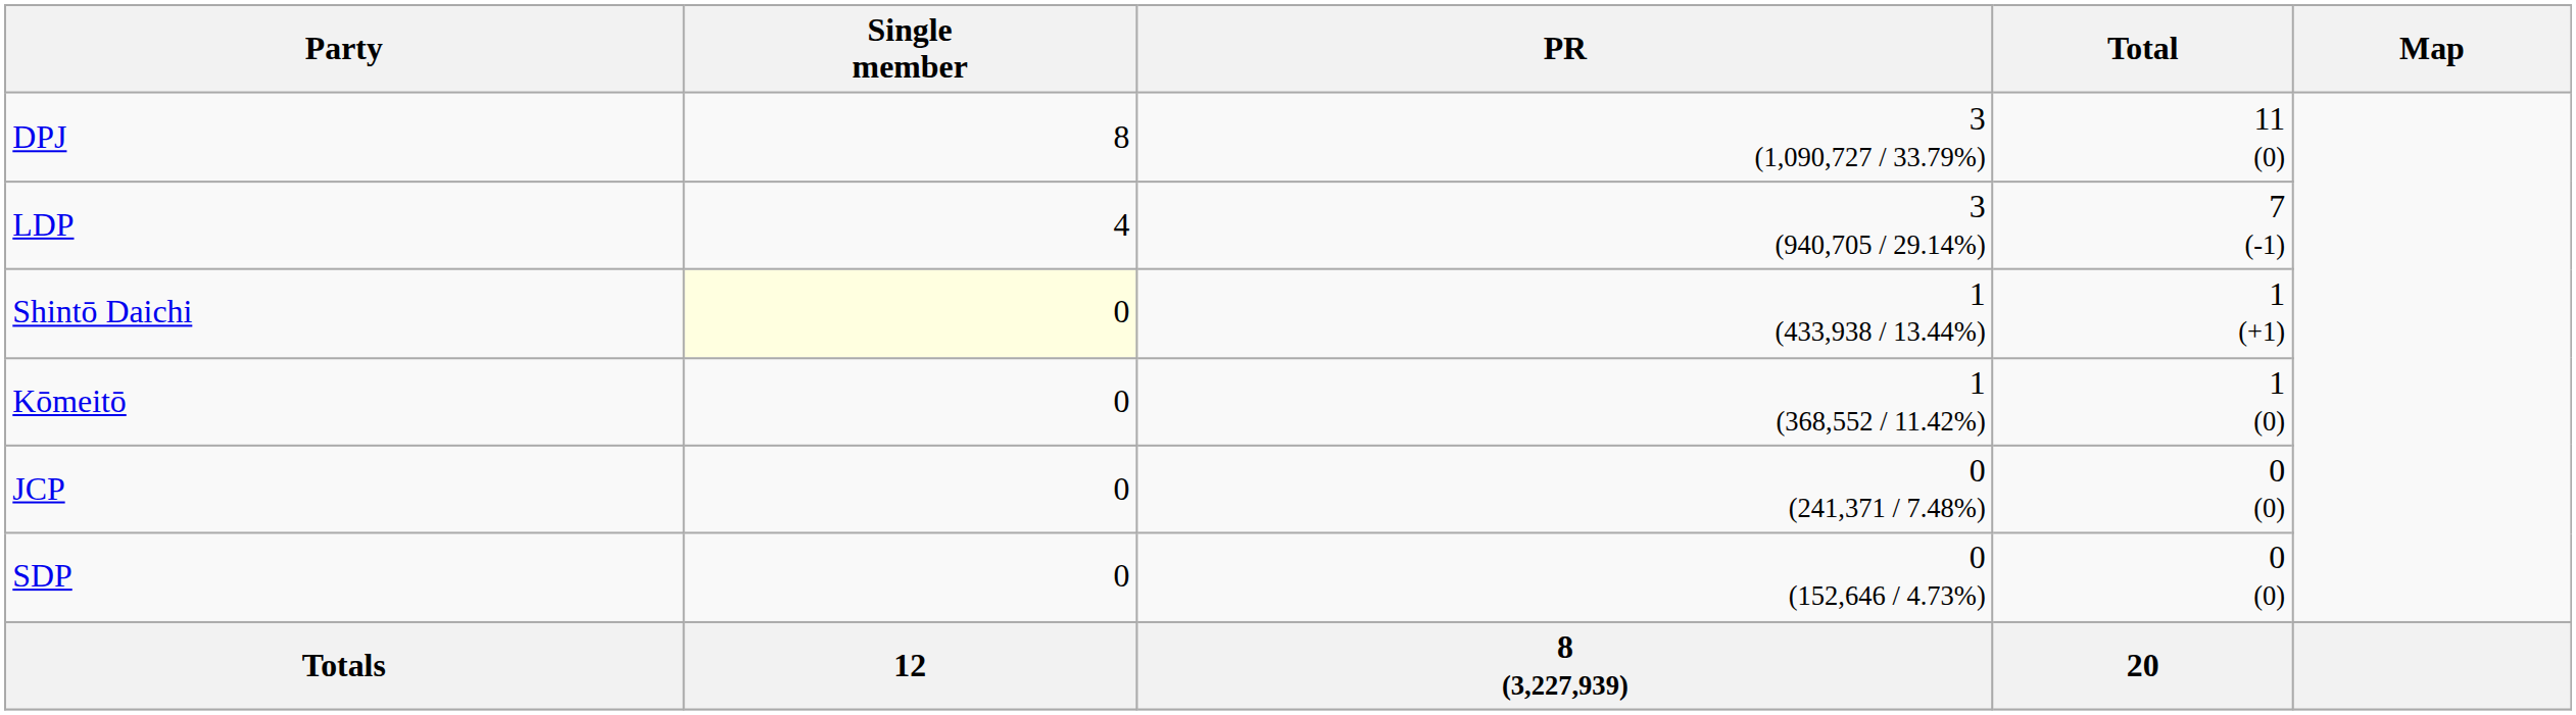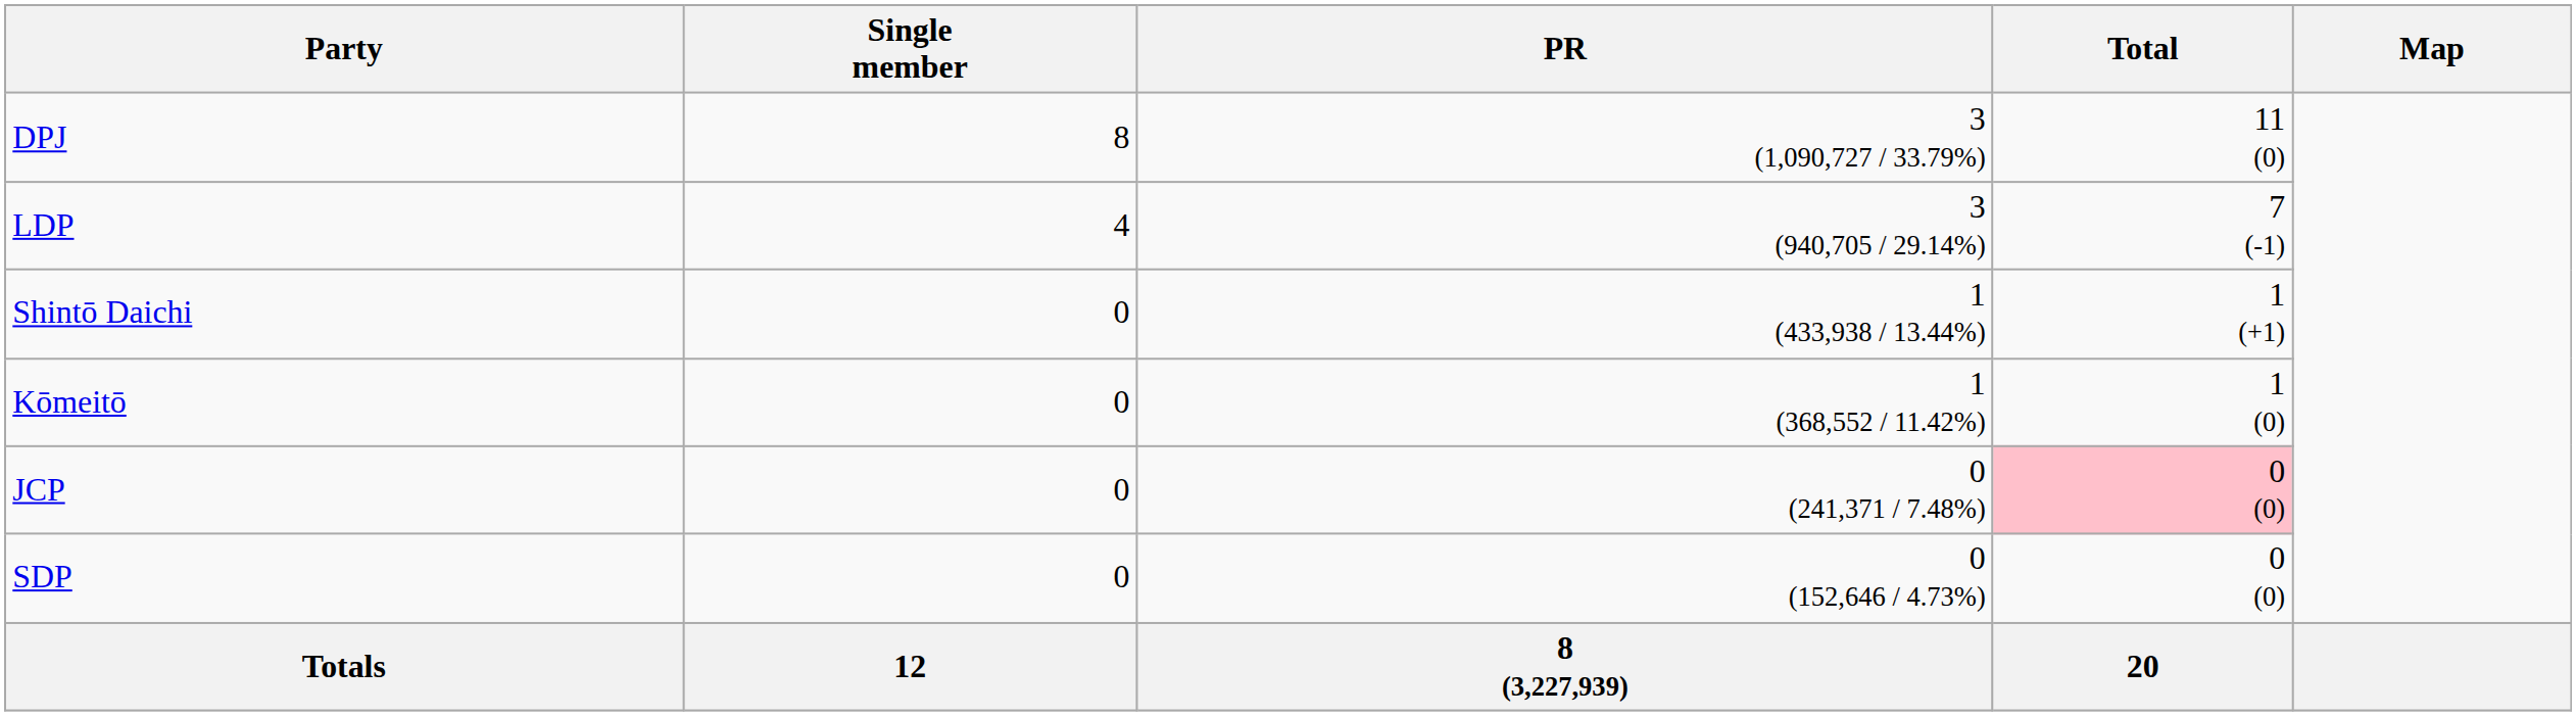Shintō Daichi | Single member: lightyellow background -> no background
JCP | Total: no background -> pink background
